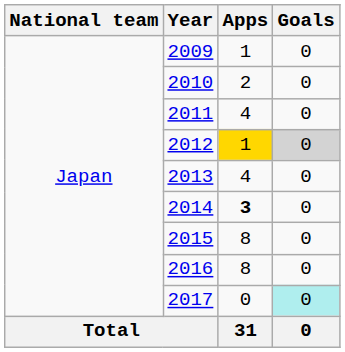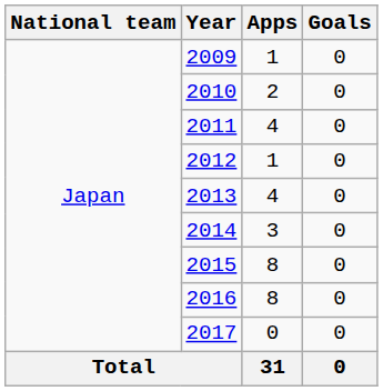2012 | Apps: gold background -> no background
2012 | Goals: lightgrey background -> no background
2014 | Apps: bold -> normal
2017 | Goals: paleturquoise background -> no background
